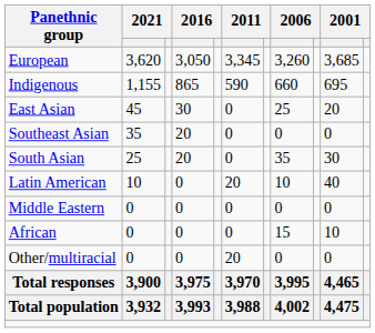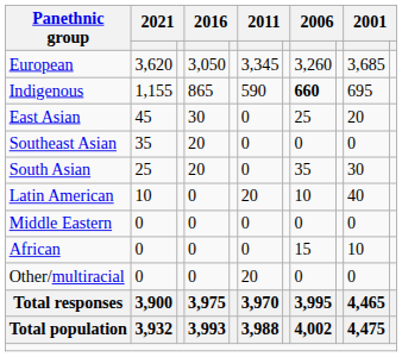Indigenous | column 8: normal -> bold
